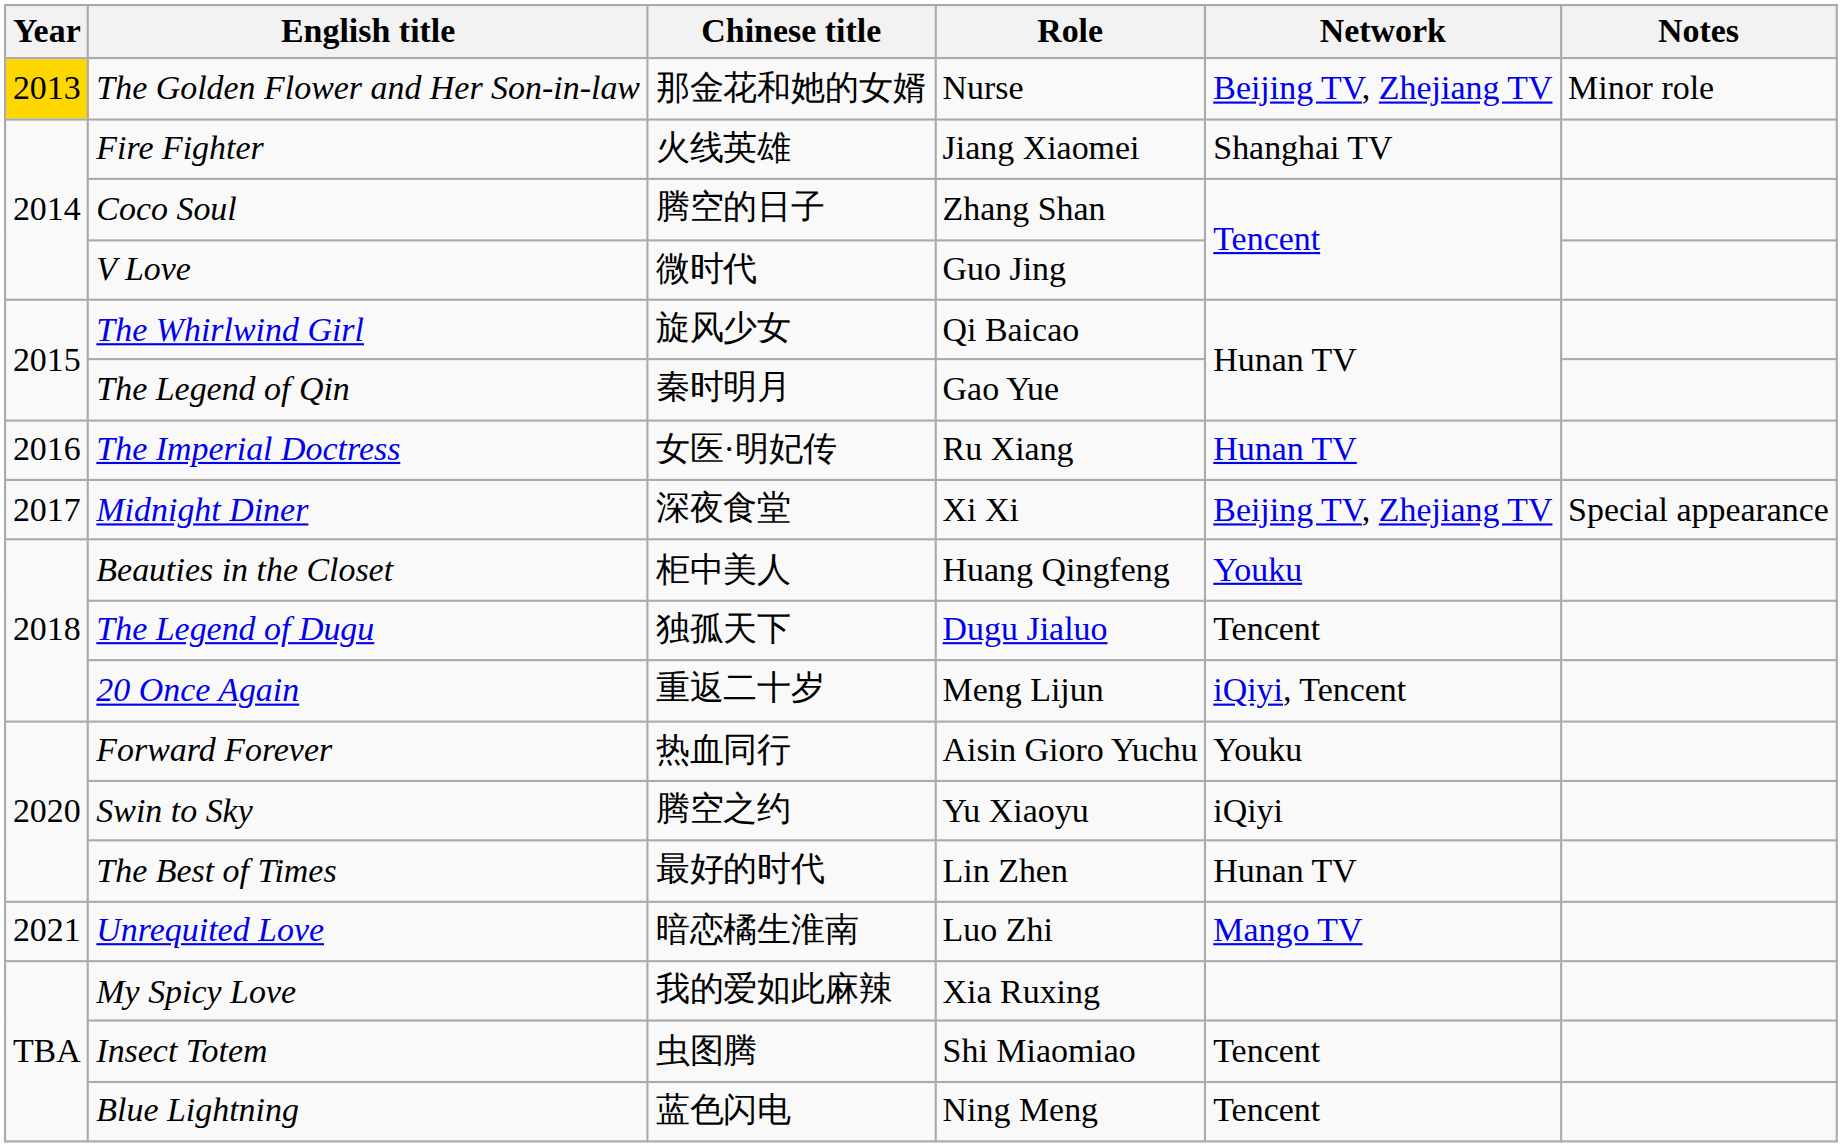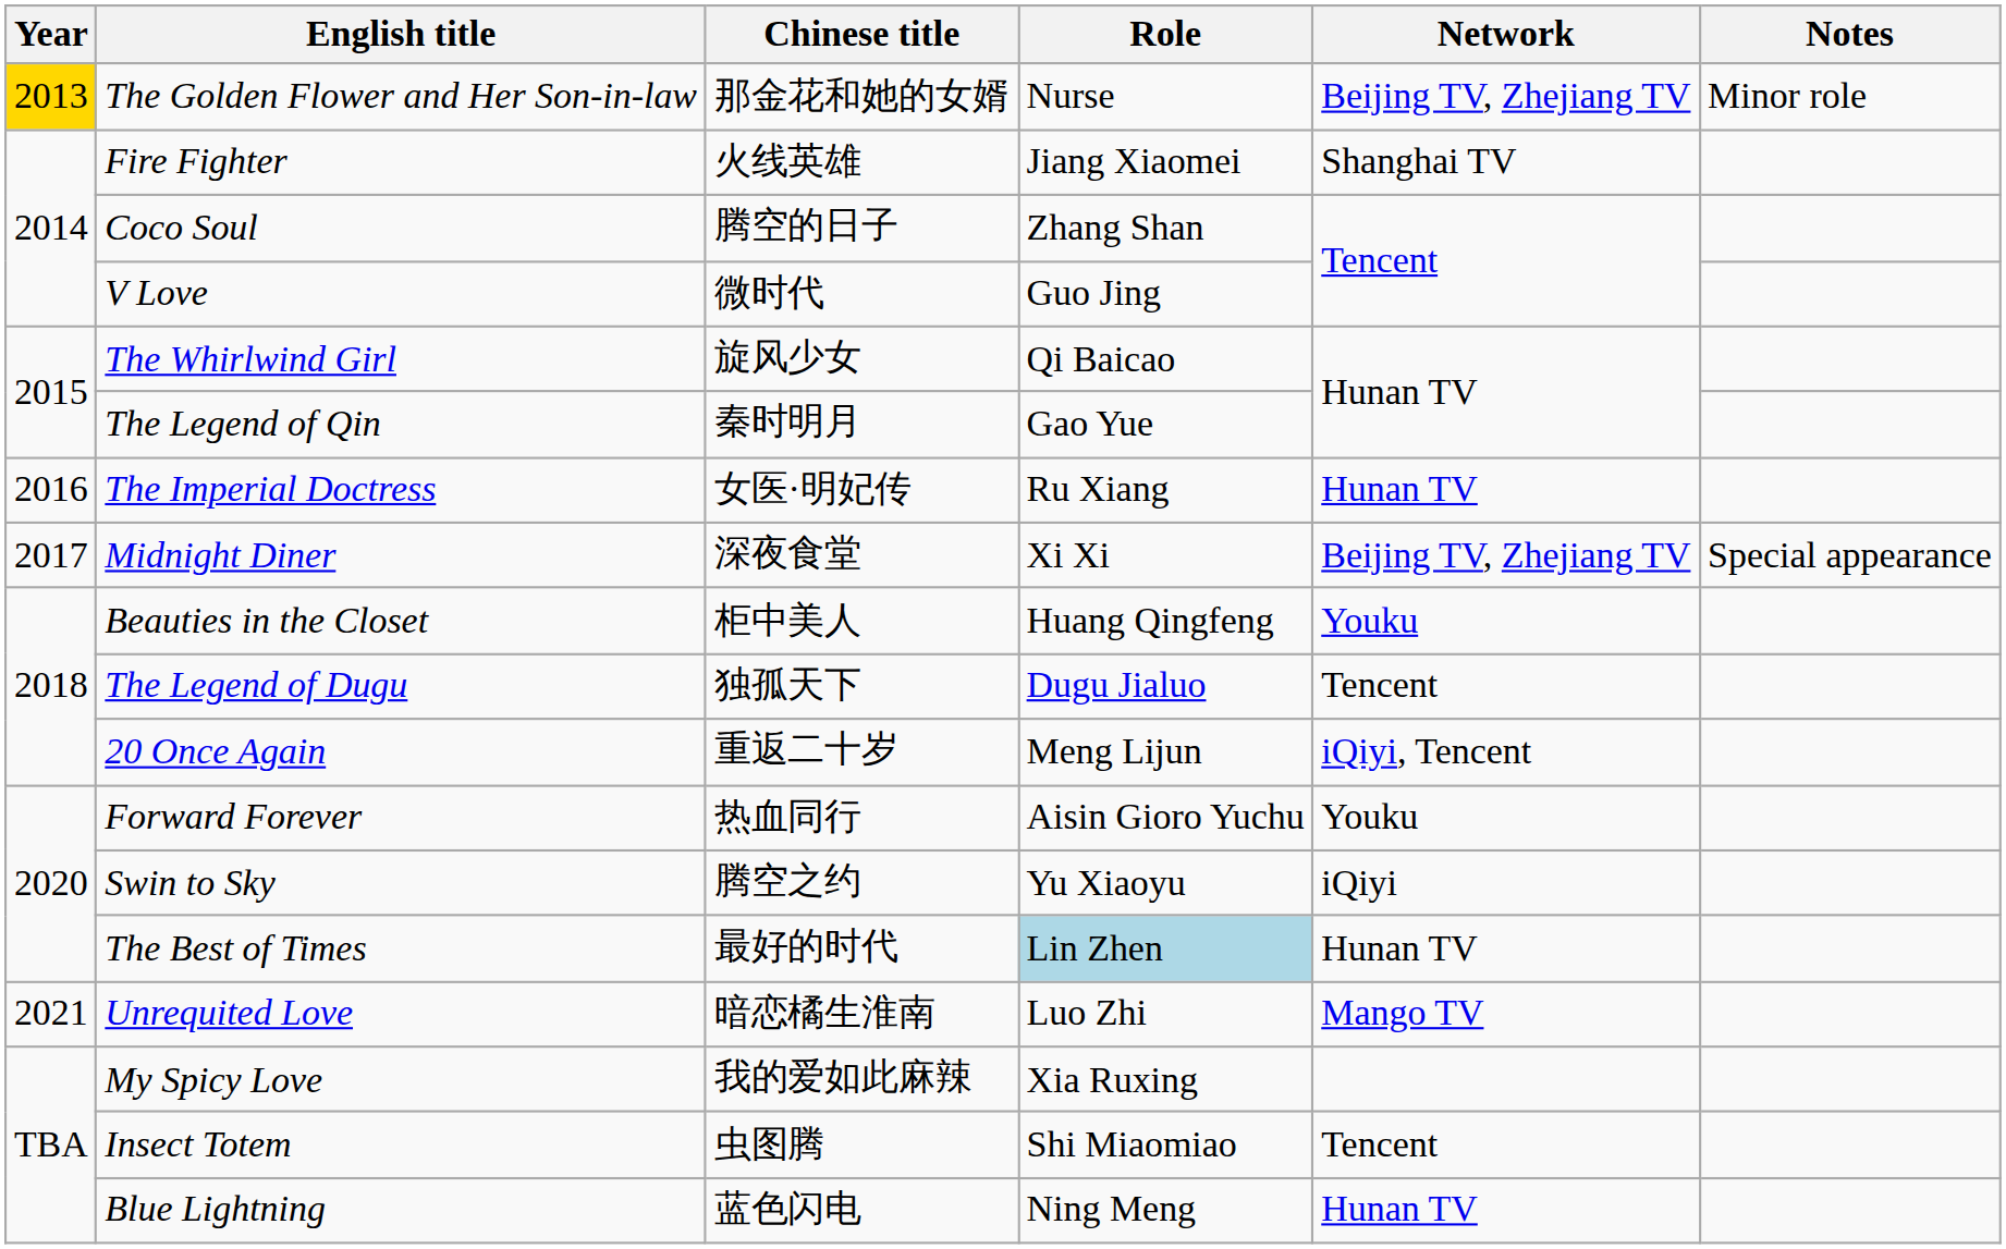The Best of Times | Role: no background -> lightblue background
Blue Lightning | Network: Tencent -> Hunan TV
